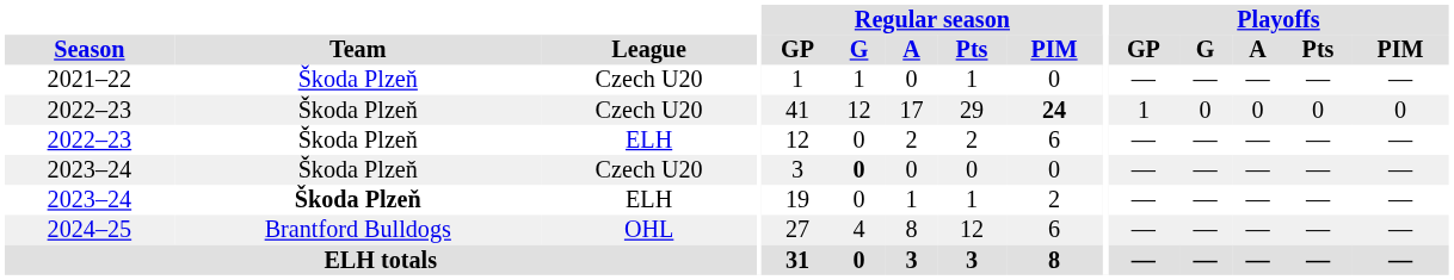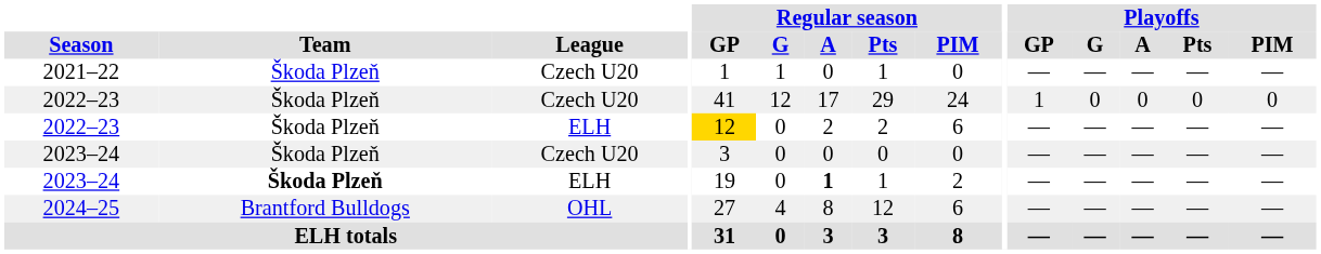2022–23 / Czech U20 | Regular season / PIM: bold -> normal
2022–23 / ELH | Regular season / GP: no background -> gold background
2023–24 / Czech U20 | Regular season / G: bold -> normal
2023–24 / ELH | Regular season / A: normal -> bold
